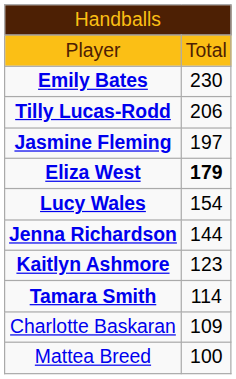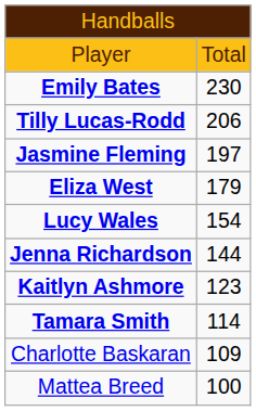Eliza West | column 2: bold -> normal
